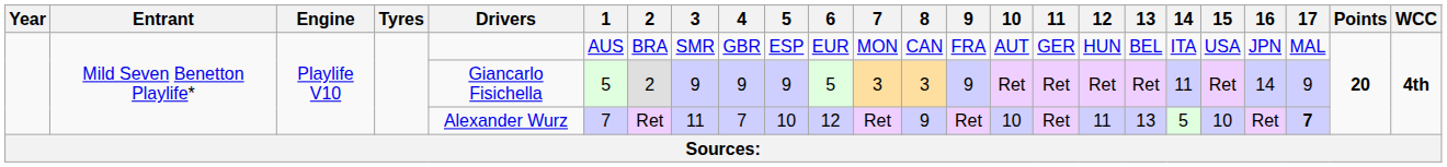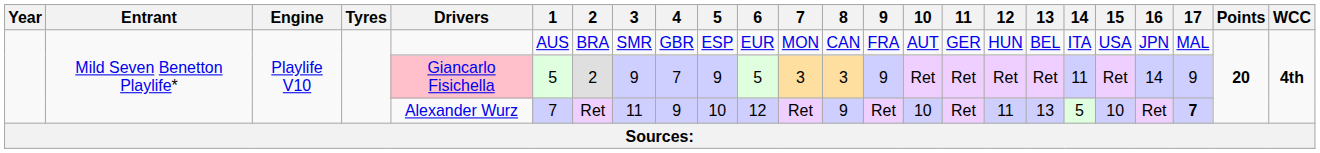row 3 | Drivers: no background -> pink background
row 3 | 4: 9 -> 7
row 4 | 4: 7 -> 9
